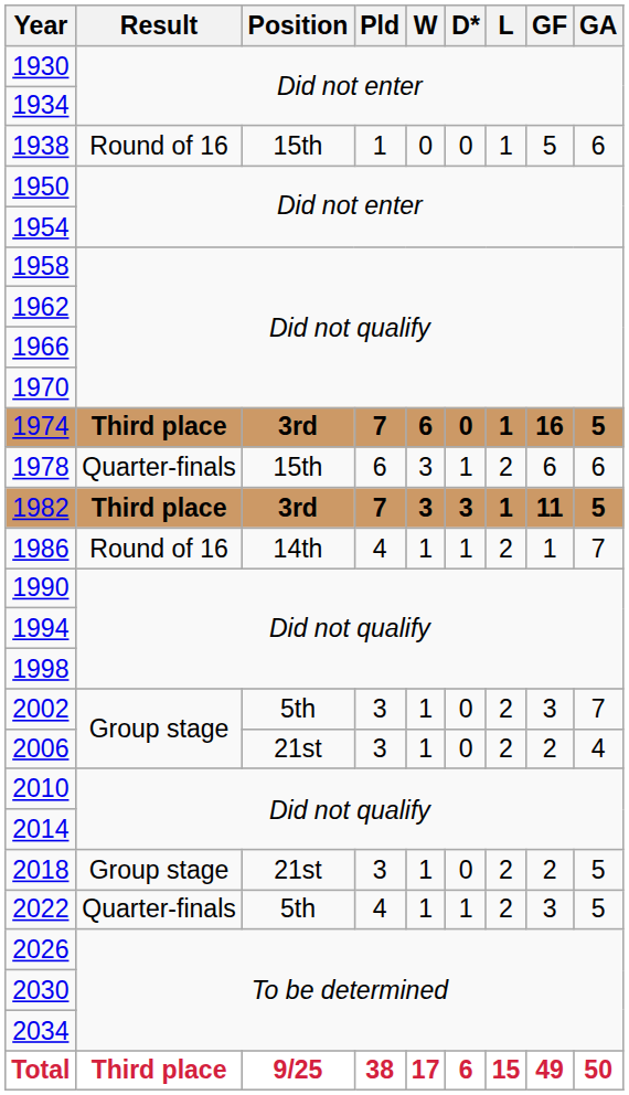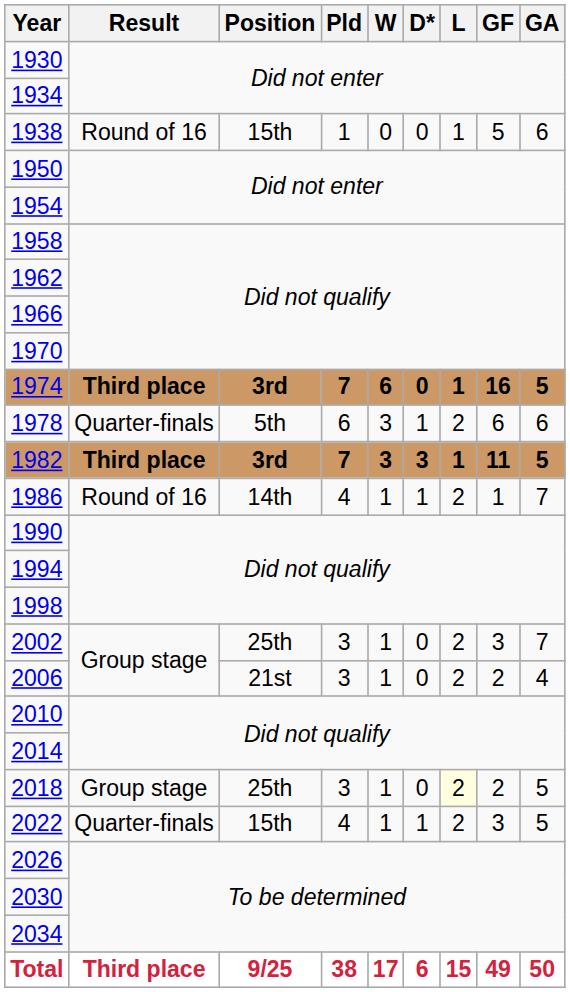1978 | Position: 15th -> 5th
2002 | Position: 5th -> 25th
2018 | Position: 21st -> 25th
2018 | L: no background -> lightyellow background
2022 | Position: 5th -> 15th
